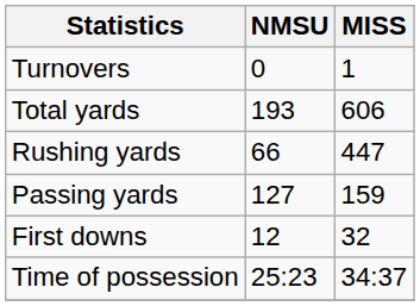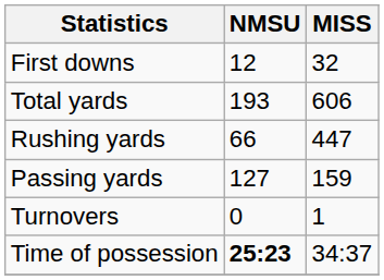rows swapped: First downs <-> Turnovers
Time of possession | NMSU: normal -> bold
